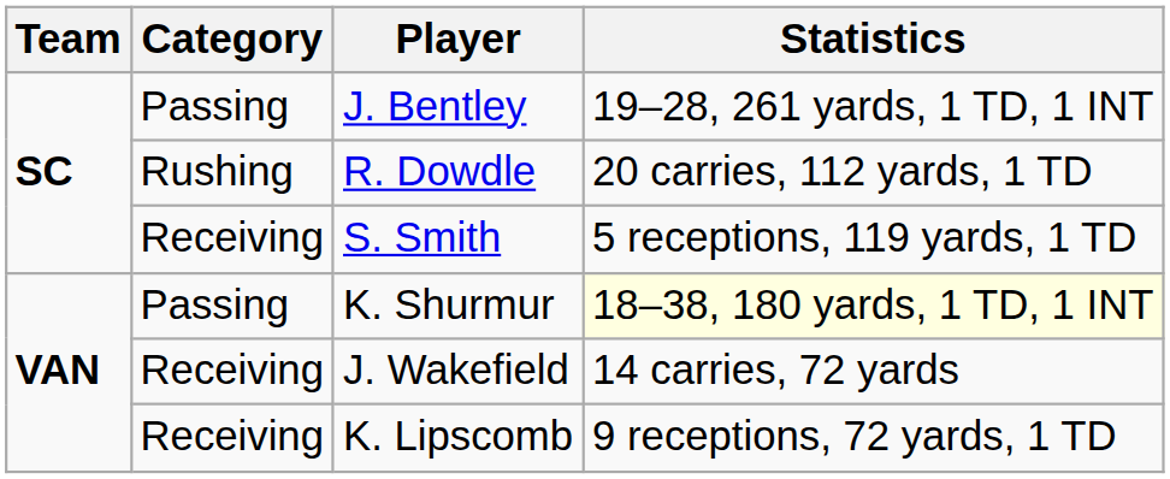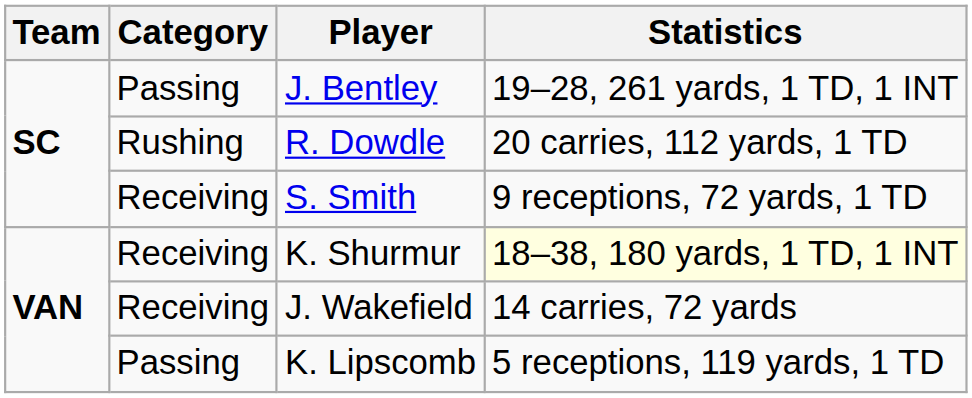S. Smith | Statistics: 5 receptions, 119 yards, 1 TD -> 9 receptions, 72 yards, 1 TD
K. Shurmur | Category: Passing -> Receiving
K. Lipscomb | Category: Receiving -> Passing
K. Lipscomb | Statistics: 9 receptions, 72 yards, 1 TD -> 5 receptions, 119 yards, 1 TD
